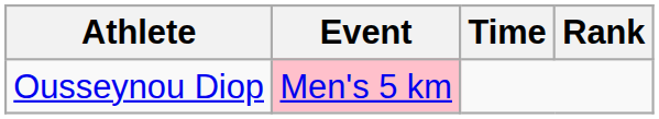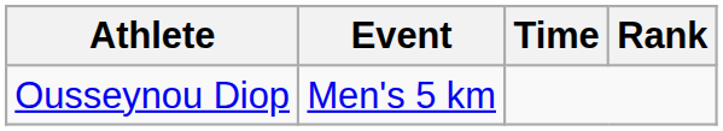Ousseynou Diop | Event: pink background -> no background
